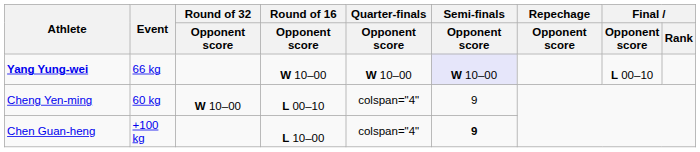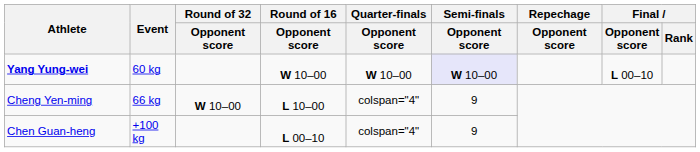Yang Yung-wei | Event: 66 kg -> 60 kg
Cheng Yen-ming | Event: 60 kg -> 66 kg
Cheng Yen-ming | Round of 16 / Opponent score: L 00–10 -> L 10–00
Chen Guan-heng | Round of 16 / Opponent score: L 10–00 -> L 00–10
Chen Guan-heng | Semi-finals / Opponent score: bold -> normal
